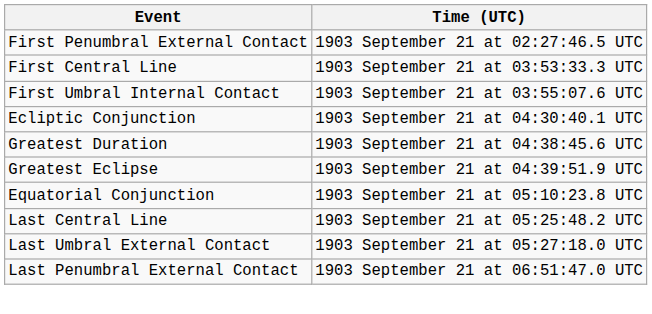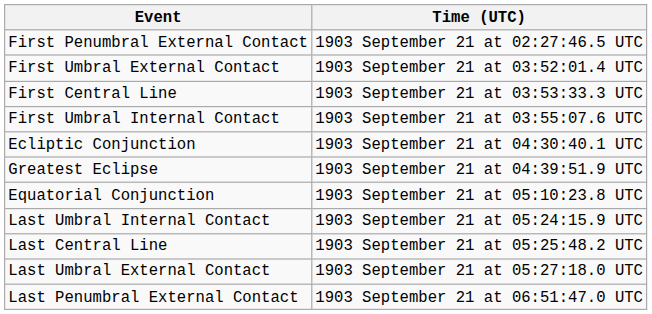+ row: First Umbral External Contact | 1903 September 21 at 03:52:01.4 UTC
- row: Greatest Duration | 1903 September 21 at 04:38:45.6 UTC
+ row: Last Umbral Internal Contact | 1903 September 21 at 05:24:15.9 UTC
